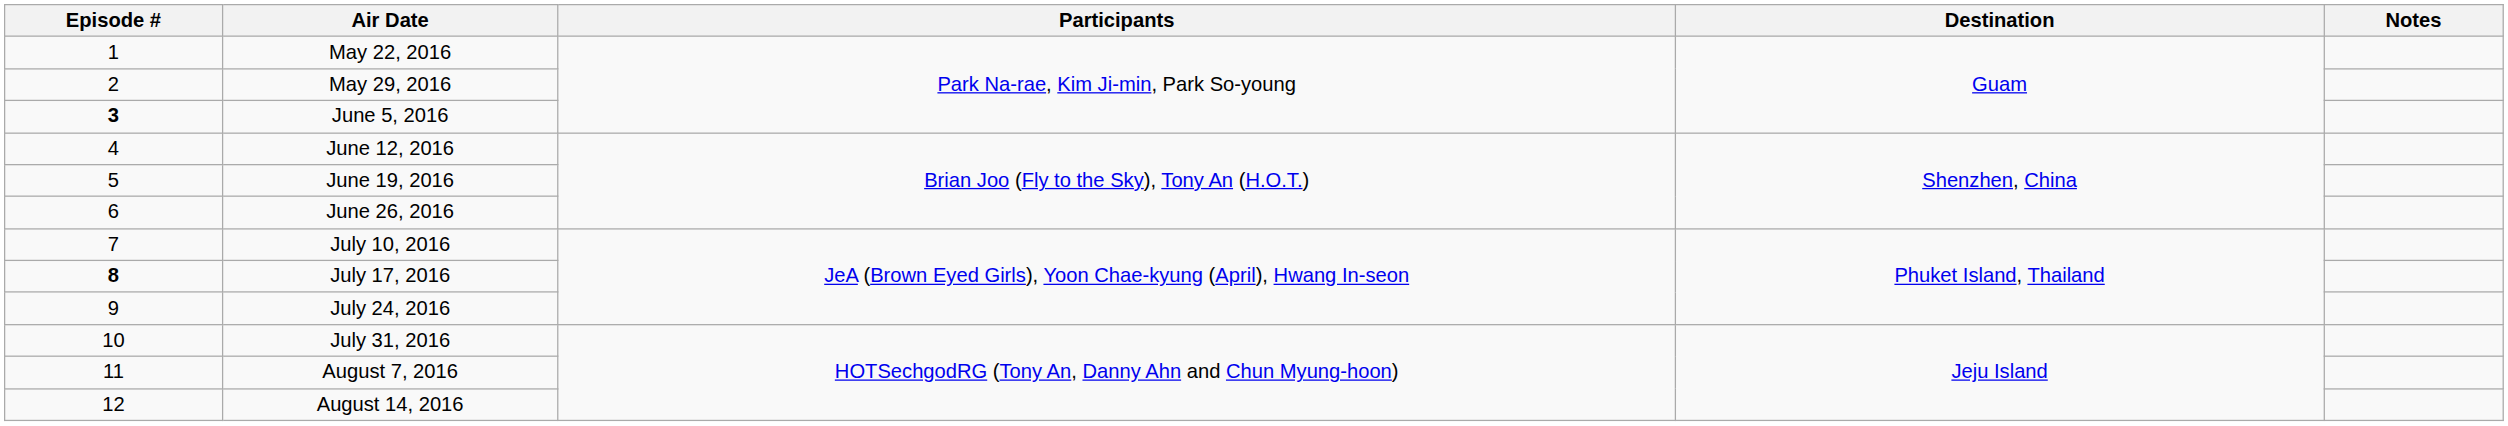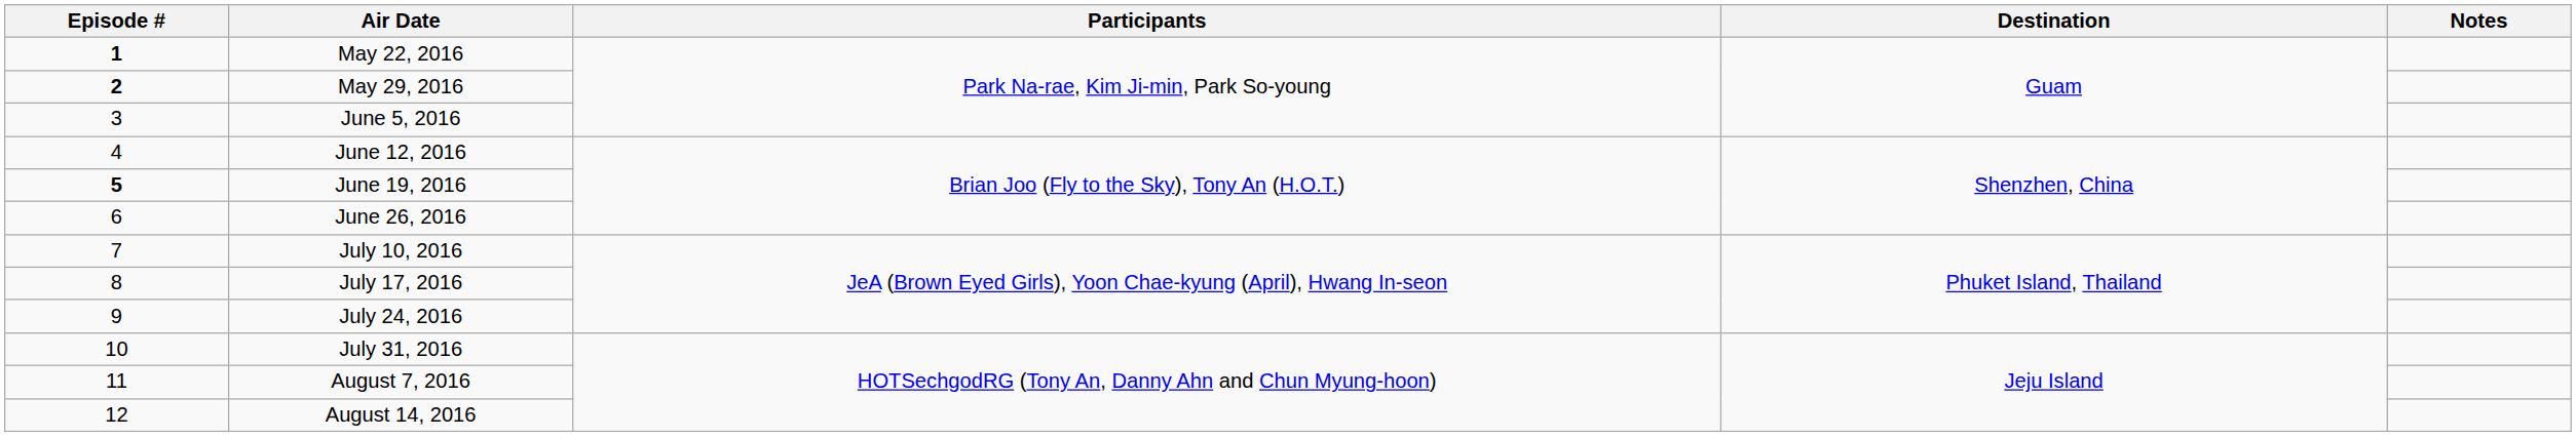May 22, 2016 | Episode #: normal -> bold
May 29, 2016 | Episode #: normal -> bold
June 5, 2016 | Episode #: bold -> normal
June 19, 2016 | Episode #: normal -> bold
July 17, 2016 | Episode #: bold -> normal
